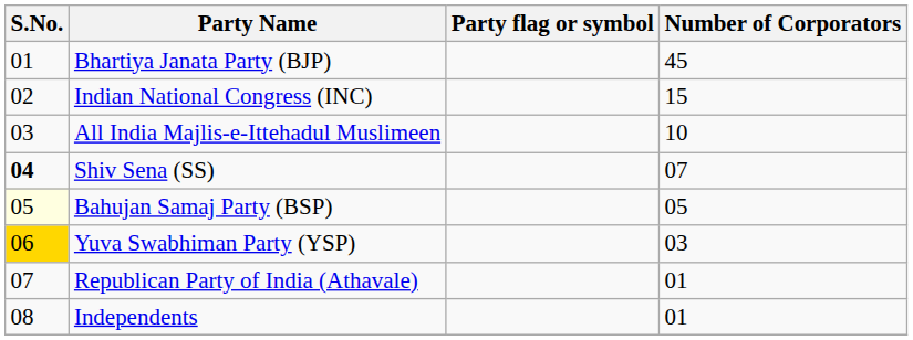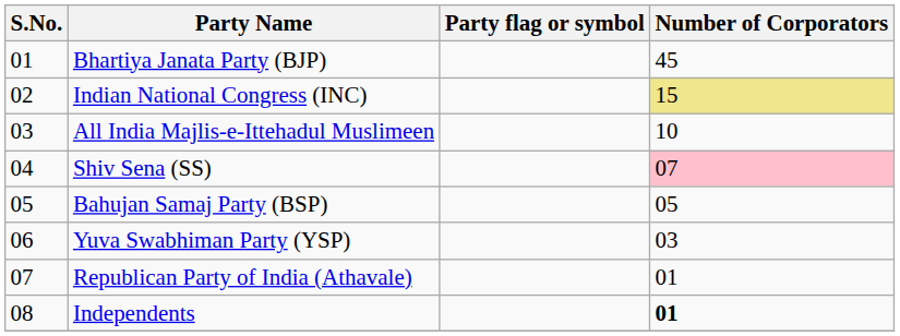Indian National Congress (INC) | Number of Corporators: no background -> khaki background
Shiv Sena (SS) | S.No.: bold -> normal
Shiv Sena (SS) | Number of Corporators: no background -> pink background
Bahujan Samaj Party (BSP) | S.No.: lightyellow background -> no background
Yuva Swabhiman Party (YSP) | S.No.: gold background -> no background
Independents | Number of Corporators: normal -> bold
